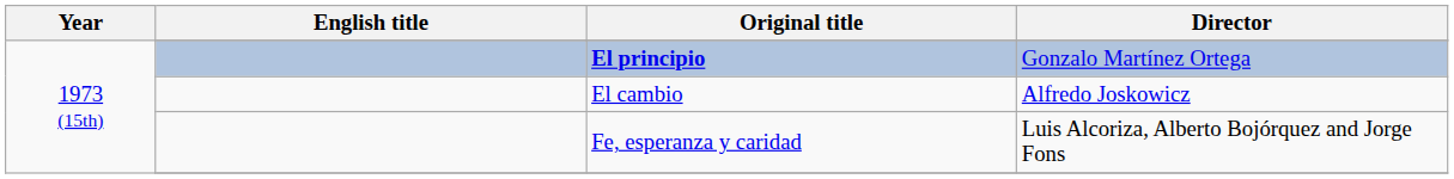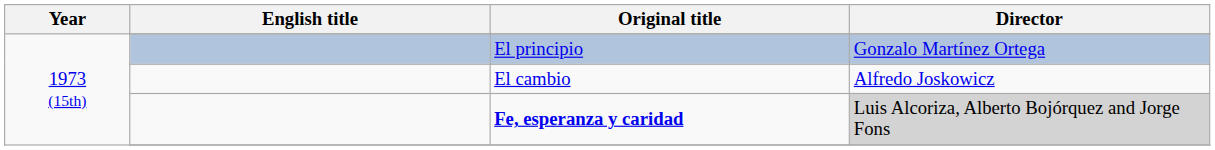El principio | Original title: bold -> normal
Fe, esperanza y caridad | Original title: normal -> bold
Fe, esperanza y caridad | Director: no background -> lightgrey background
